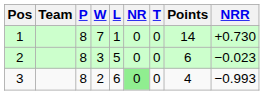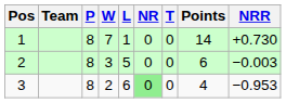row 3 | NRR: −0.023 -> −0.003
row 4 | NRR: −0.993 -> −0.953
